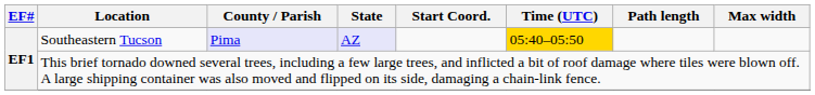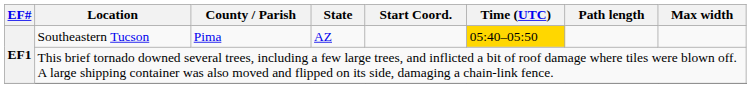Southeastern Tucson | County / Parish: lavender background -> no background
Southeastern Tucson | State: lavender background -> no background
